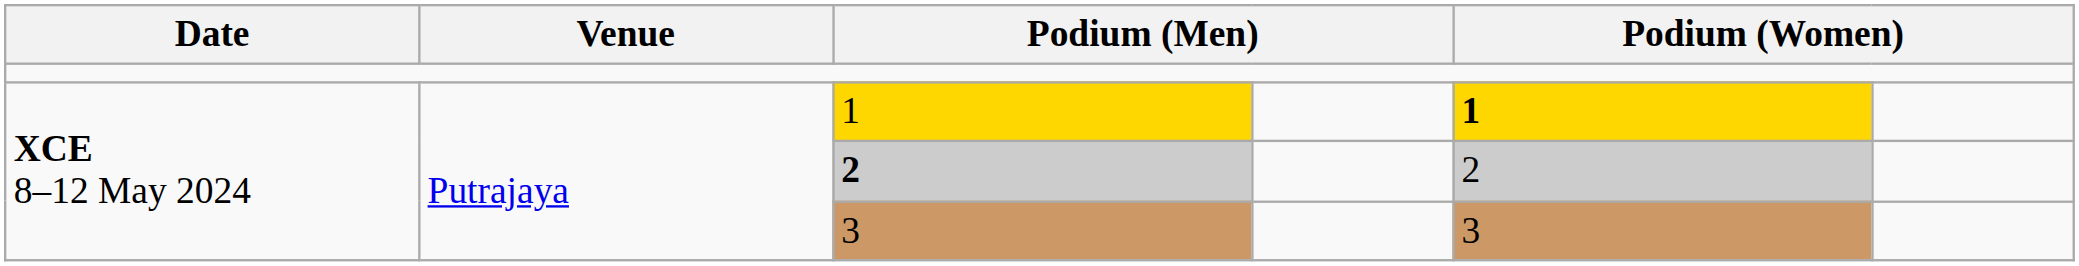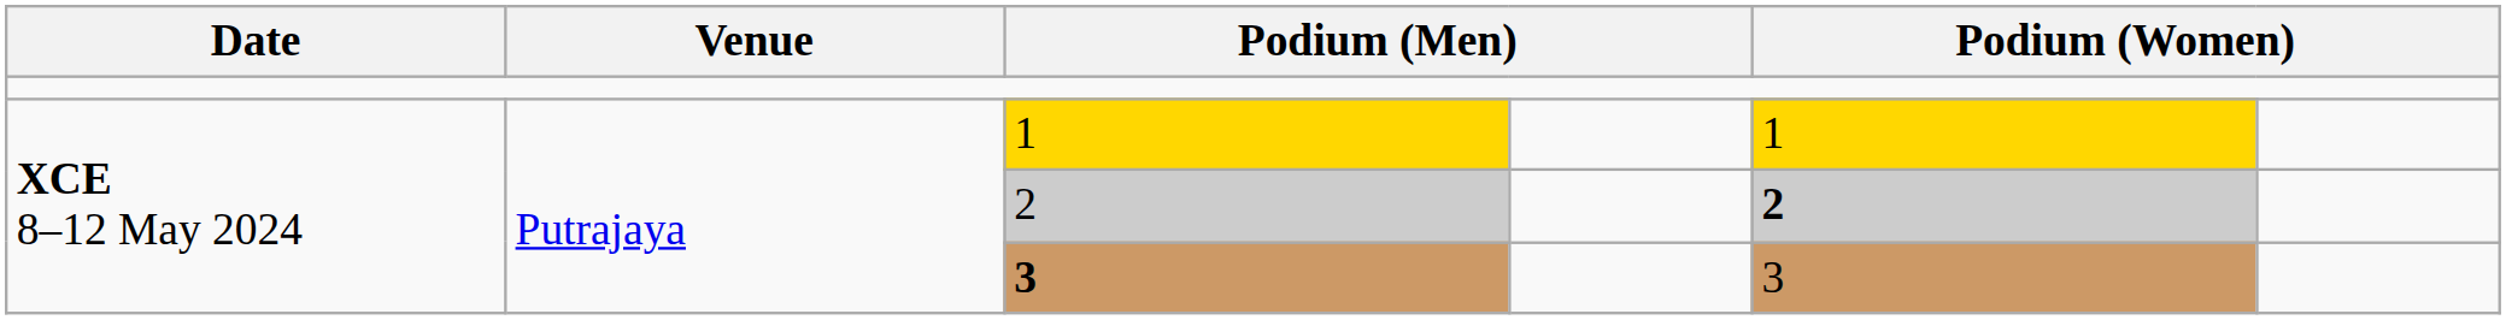row 3 | column 5: bold -> normal
row 4 | column 3: bold -> normal
row 4 | column 5: normal -> bold
row 5 | column 3: normal -> bold
